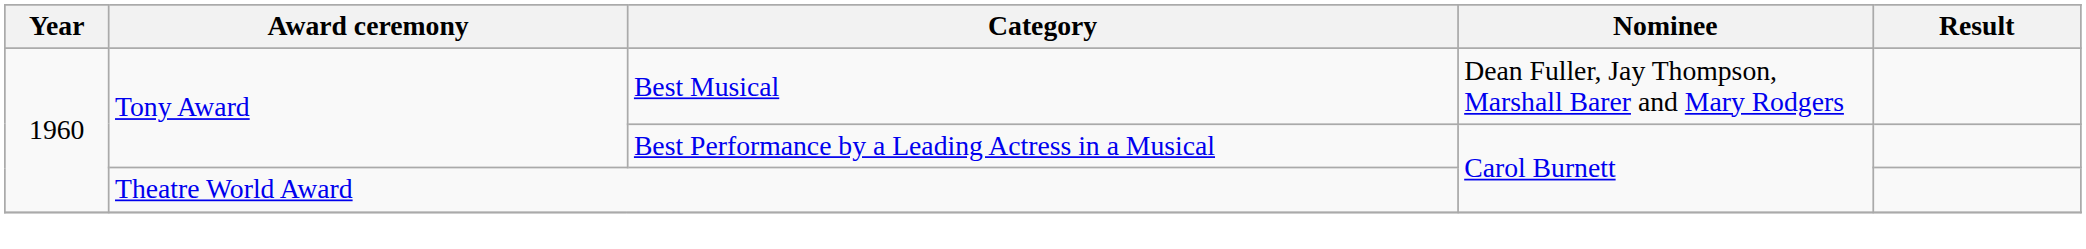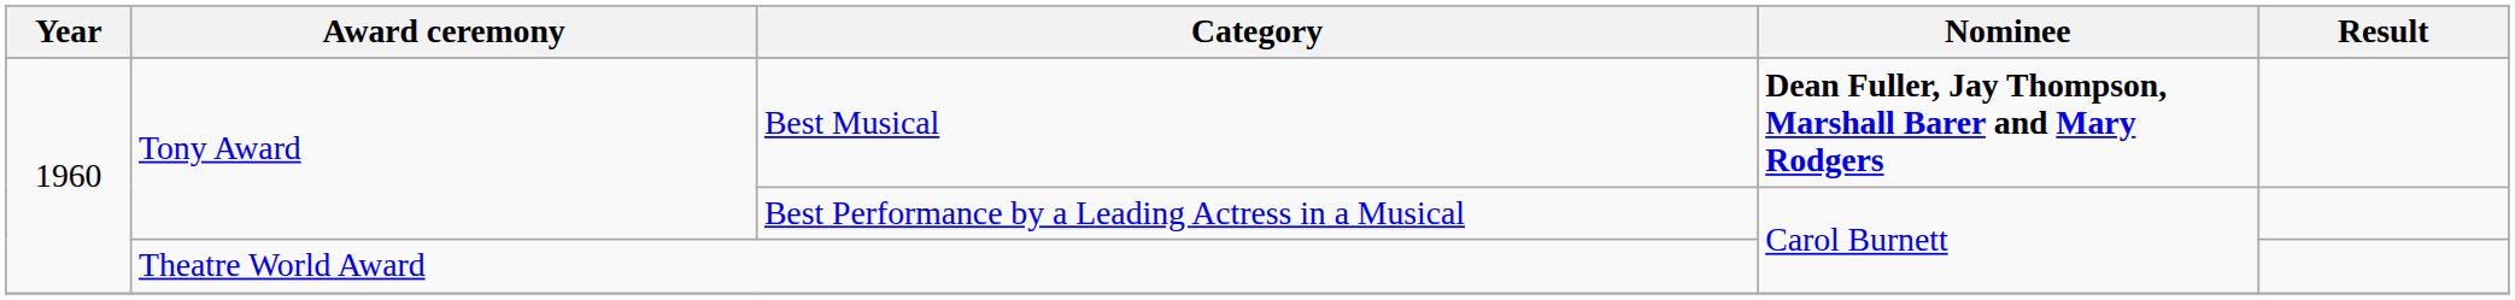Best Musical | Nominee: normal -> bold
